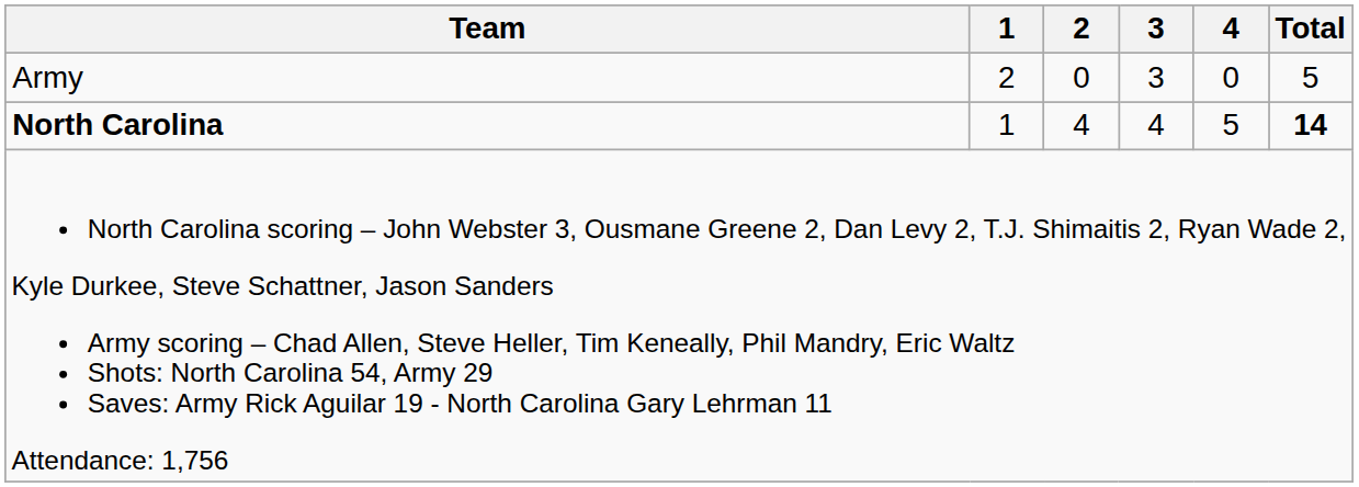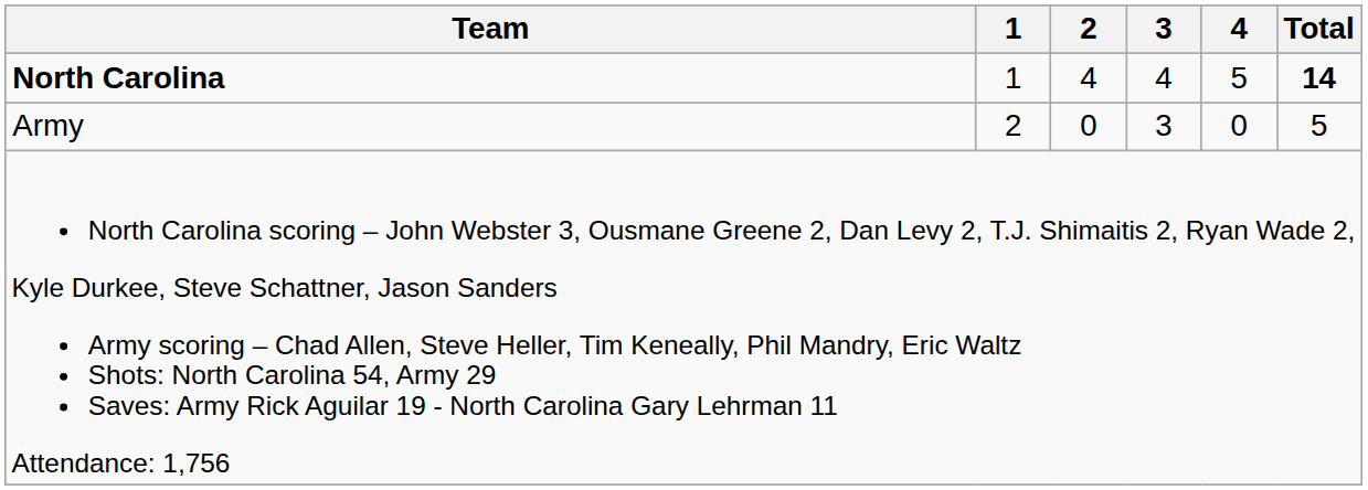rows swapped: North Carolina <-> Army
